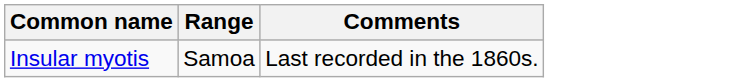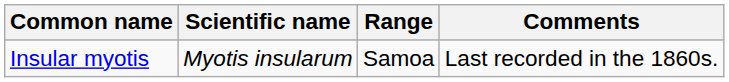+ column: Scientific name | Myotis insularum
